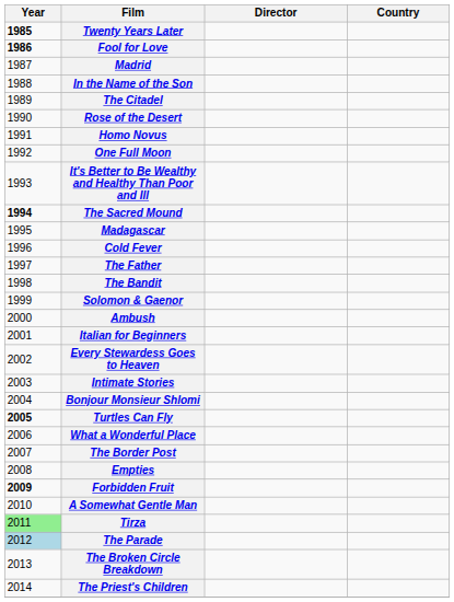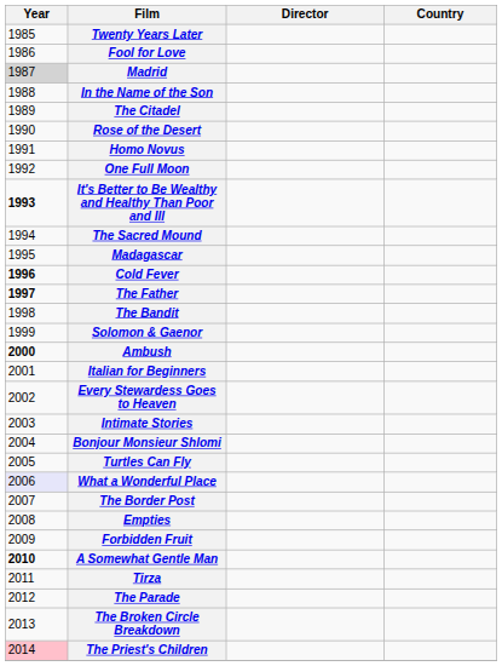Twenty Years Later | Year: bold -> normal
Fool for Love | Year: bold -> normal
Madrid | Year: no background -> lightgrey background
It's Better to Be Wealthy and Healthy Than Poor and Ill | Year: normal -> bold
The Sacred Mound | Year: bold -> normal
Cold Fever | Year: normal -> bold
The Father | Year: normal -> bold
Ambush | Year: normal -> bold
Turtles Can Fly | Year: bold -> normal
What a Wonderful Place | Year: no background -> lavender background
Forbidden Fruit | Year: bold -> normal
A Somewhat Gentle Man | Year: normal -> bold
Tirza | Year: lightgreen background -> no background
The Parade | Year: lightblue background -> no background
The Priest's Children | Year: no background -> pink background
